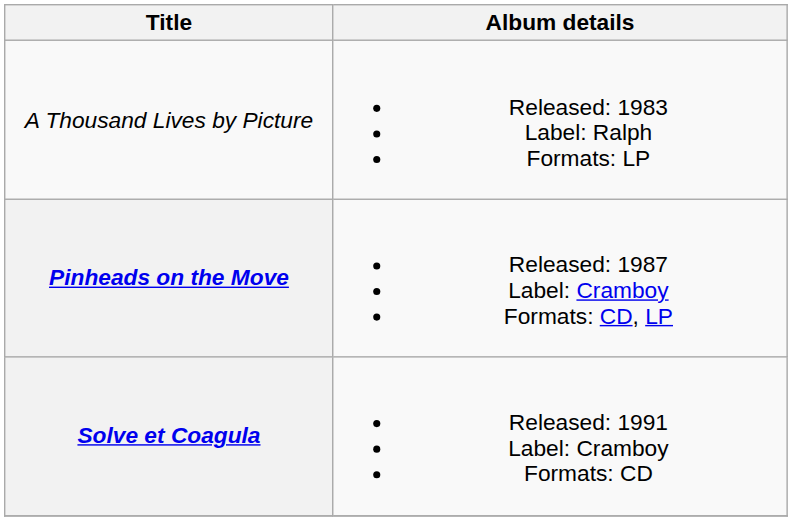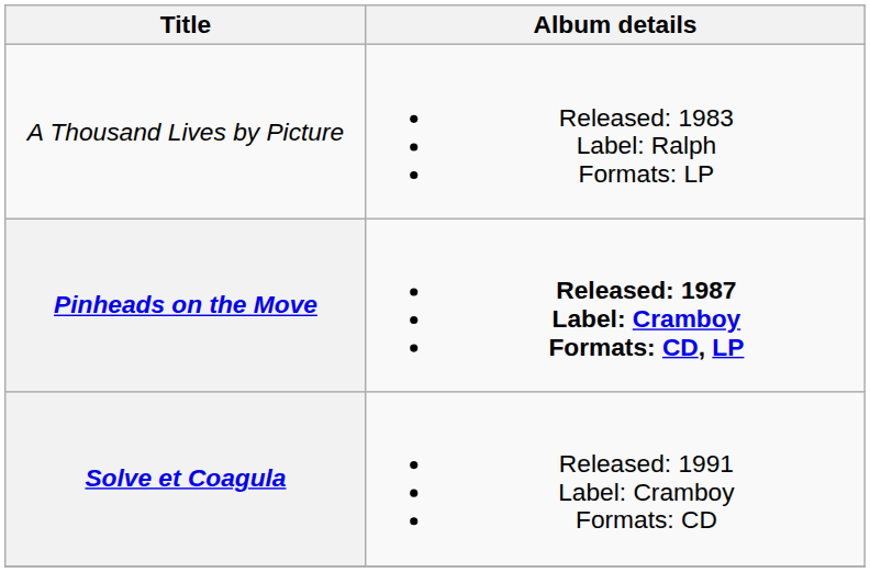Pinheads on the Move | Album details: normal -> bold
